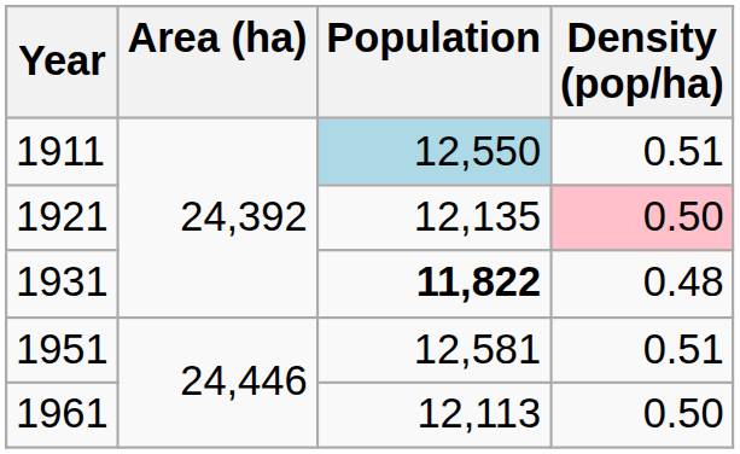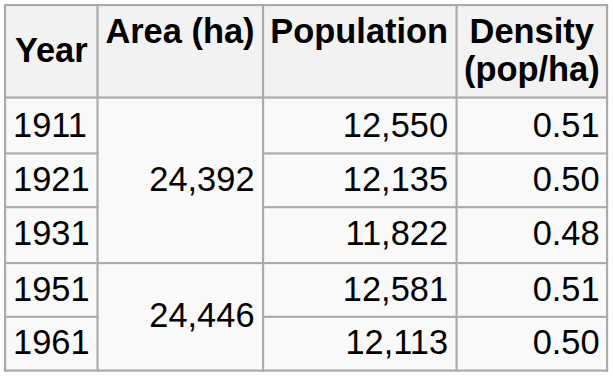1911 | Population: lightblue background -> no background
1921 | Density (pop/ha): pink background -> no background
1931 | Population: bold -> normal
